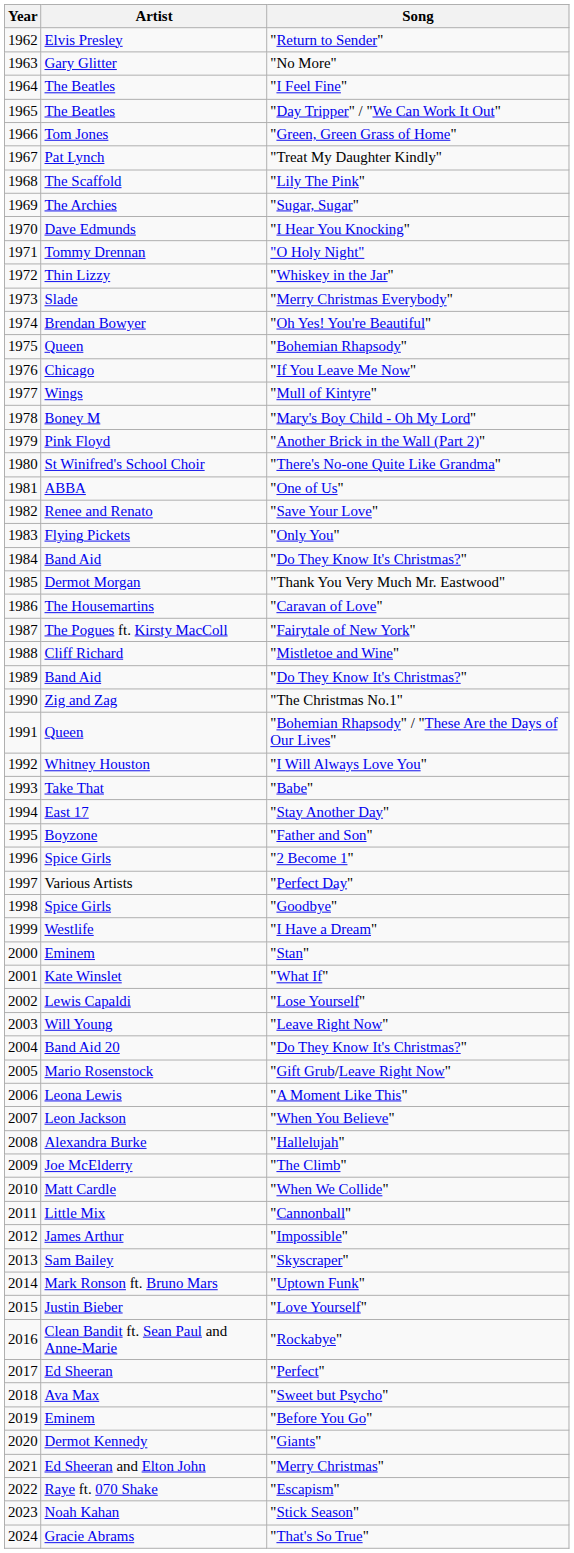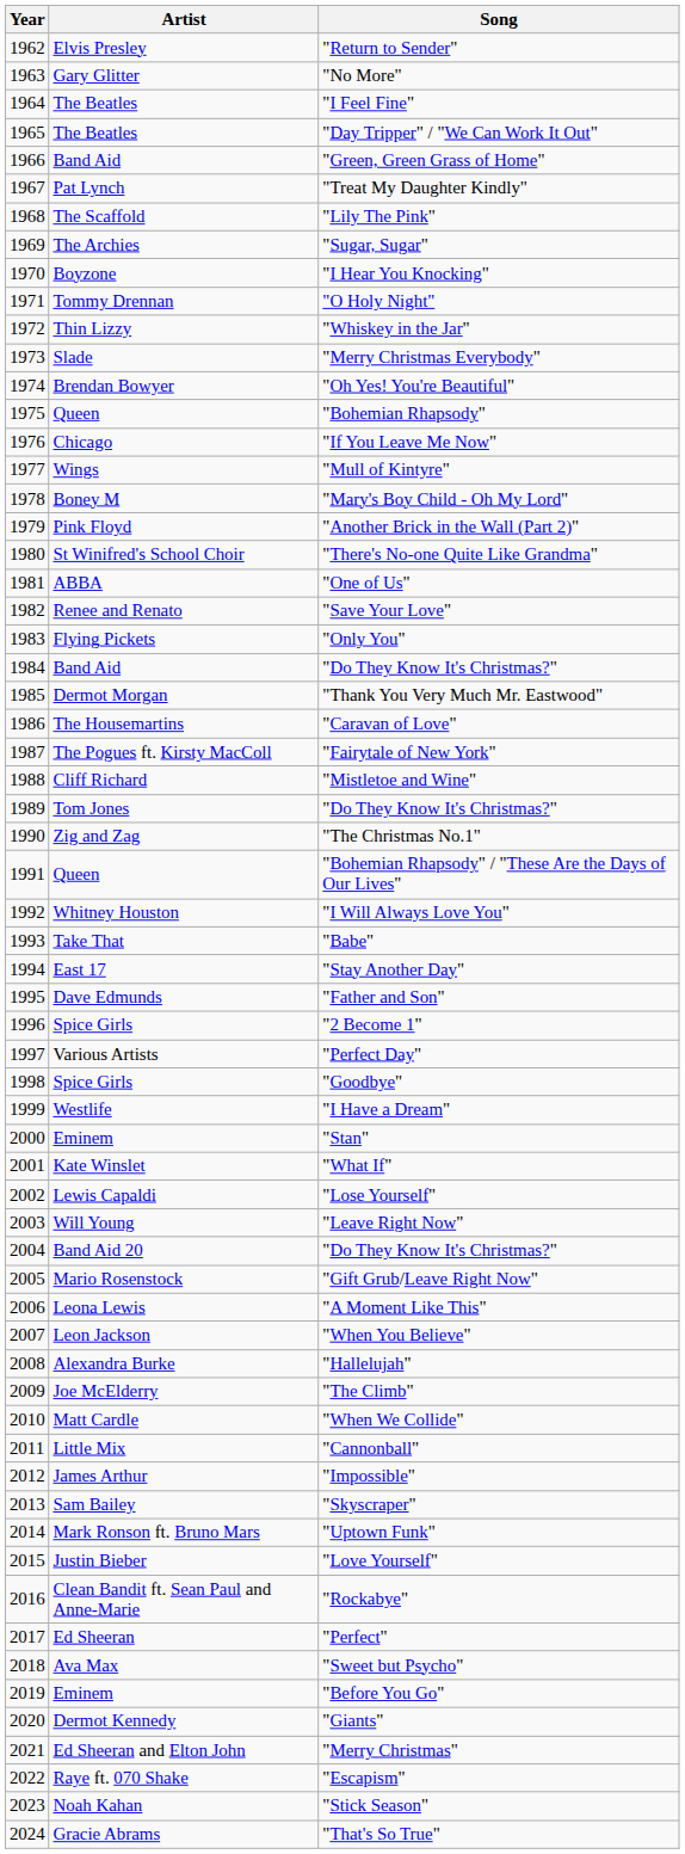"Green, Green Grass of Home" | Artist: Tom Jones -> Band Aid
"I Hear You Knocking" | Artist: Dave Edmunds -> Boyzone
1989 / "Do They Know It's Christmas?" | Artist: Band Aid -> Tom Jones
"Father and Son" | Artist: Boyzone -> Dave Edmunds
